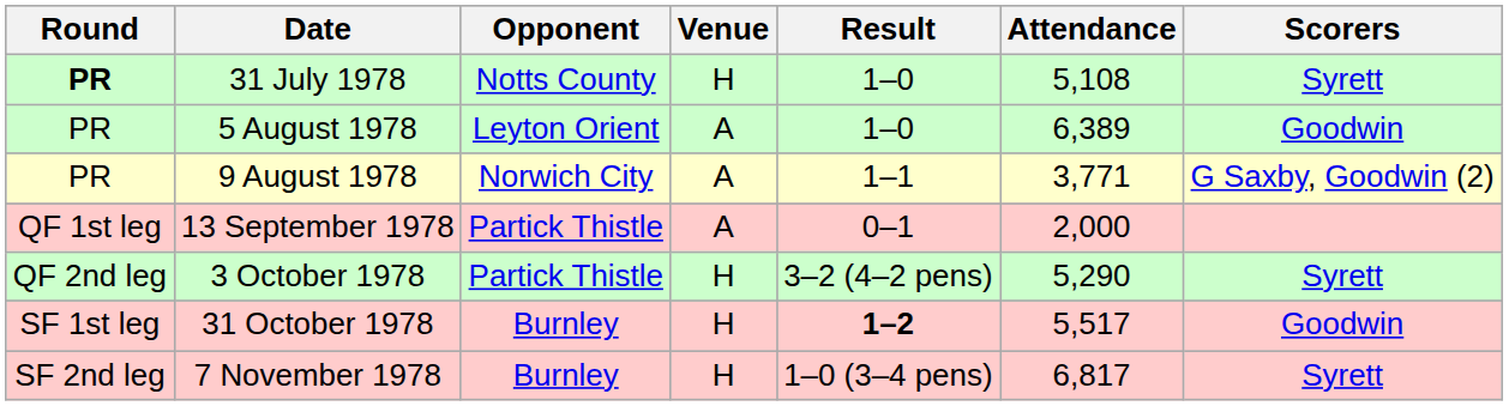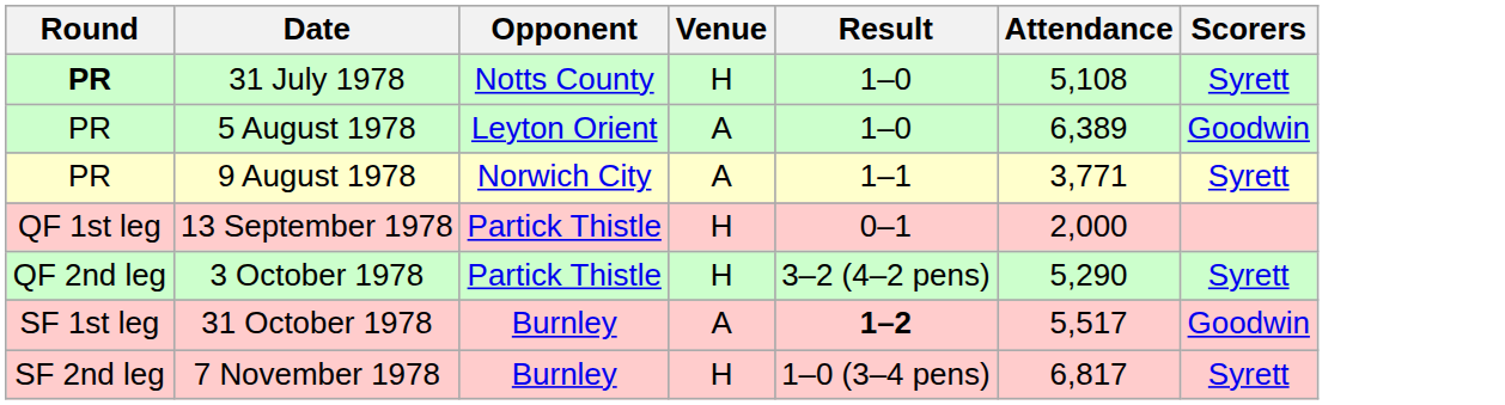9 August 1978 | Scorers: G Saxby, Goodwin (2) -> Syrett
13 September 1978 | Venue: A -> H
31 October 1978 | Venue: H -> A
